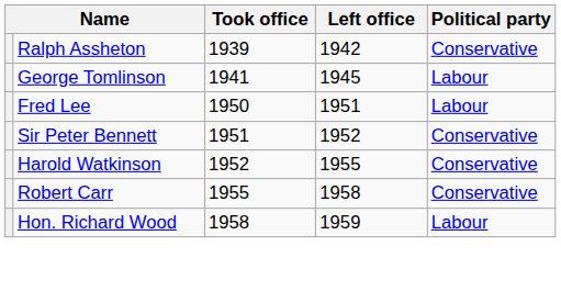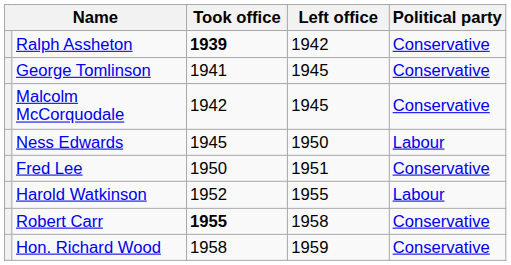Ralph Assheton | Took office: normal -> bold
George Tomlinson | Political party: Labour -> Conservative
+ row: Malcolm McCorquodale | 1942 | 1945 | Conservative
+ row: Ness Edwards | 1945 | 1950 | Labour
Fred Lee | Political party: Labour -> Conservative
- row: Sir Peter Bennett | 1951 | 1952 | Conservative
Harold Watkinson | Political party: Conservative -> Labour
Robert Carr | Took office: normal -> bold
Hon. Richard Wood | Political party: Labour -> Conservative
